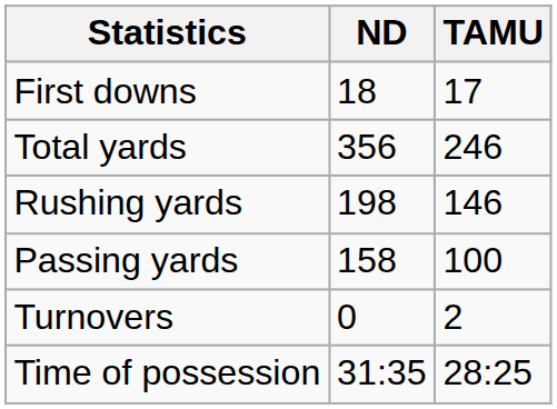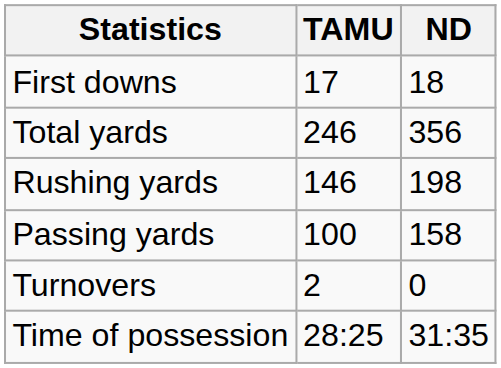columns swapped: ND <-> TAMU
